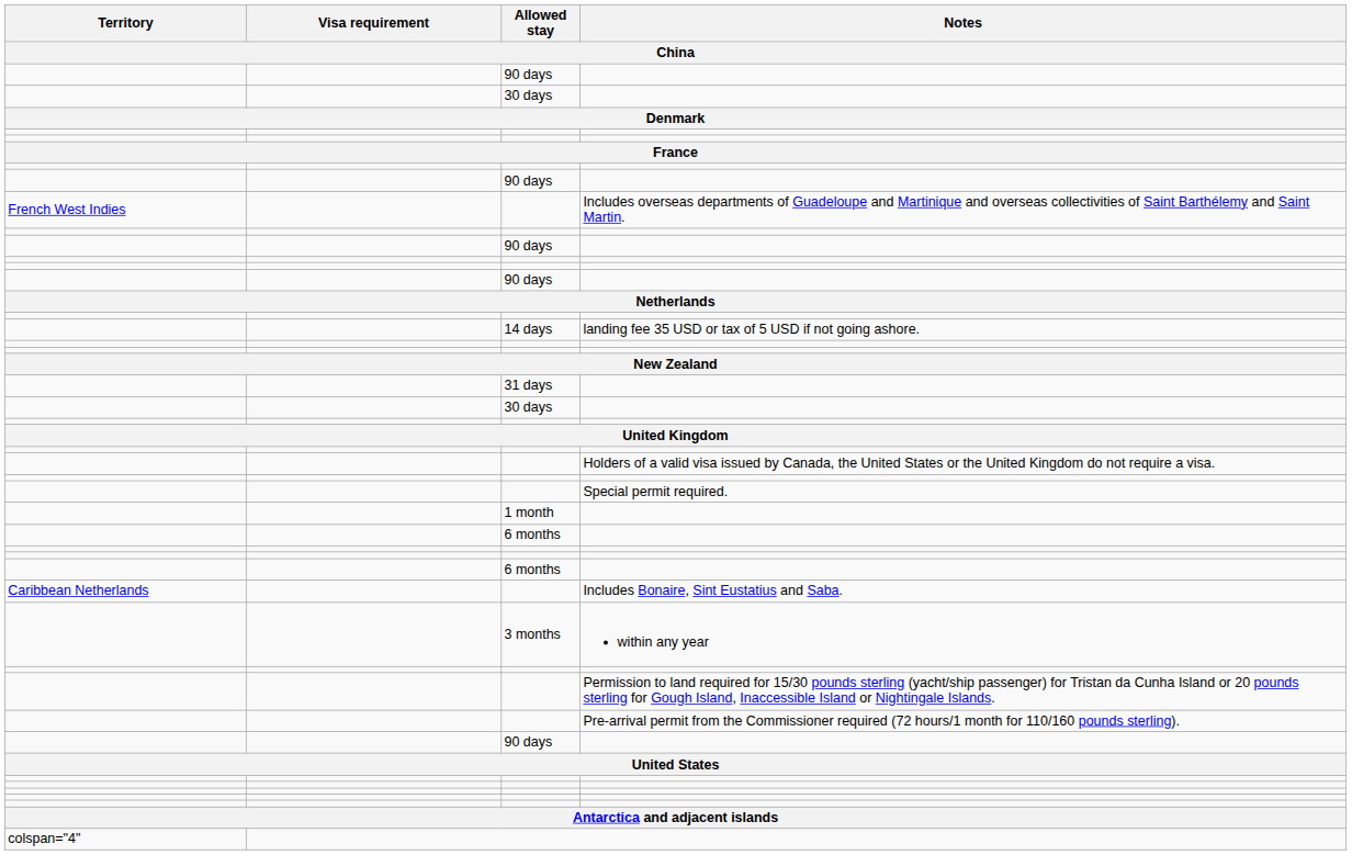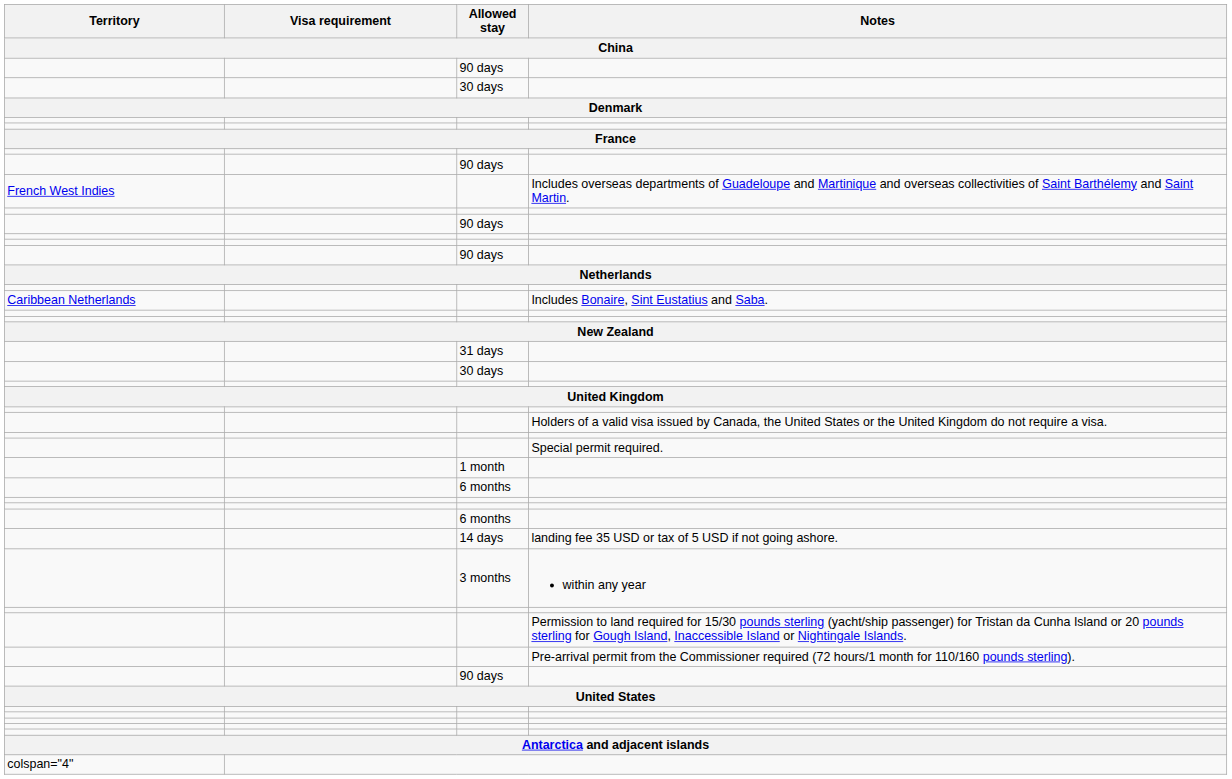rows swapped: Includes Bonaire, Sint Eustatius and Saba. <-> landing fee 35 USD or tax of 5 USD if not going ashore.
